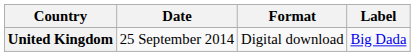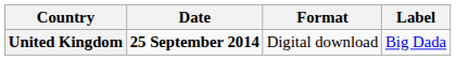United Kingdom | Date: normal -> bold
